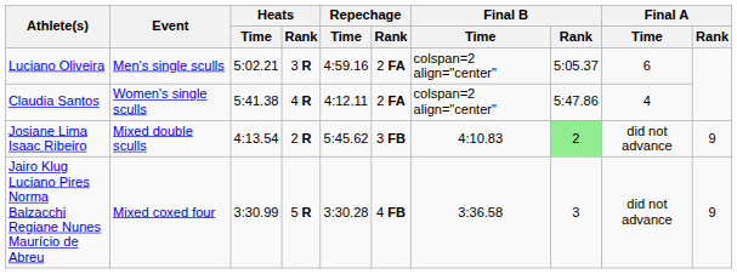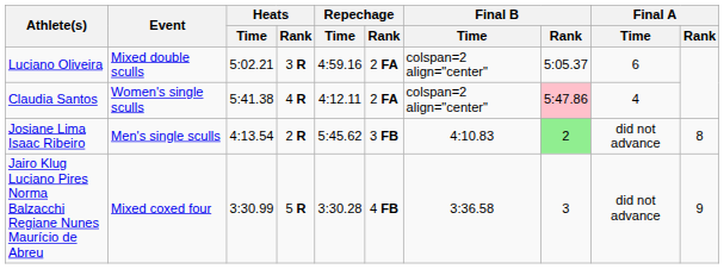Luciano Oliveira | Event: Men's single sculls -> Mixed double sculls
Claudia Santos | Final B / Rank: no background -> pink background
Josiane Lima Isaac Ribeiro | Event: Mixed double sculls -> Men's single sculls
Josiane Lima Isaac Ribeiro | Final A / Rank: 9 -> 8
